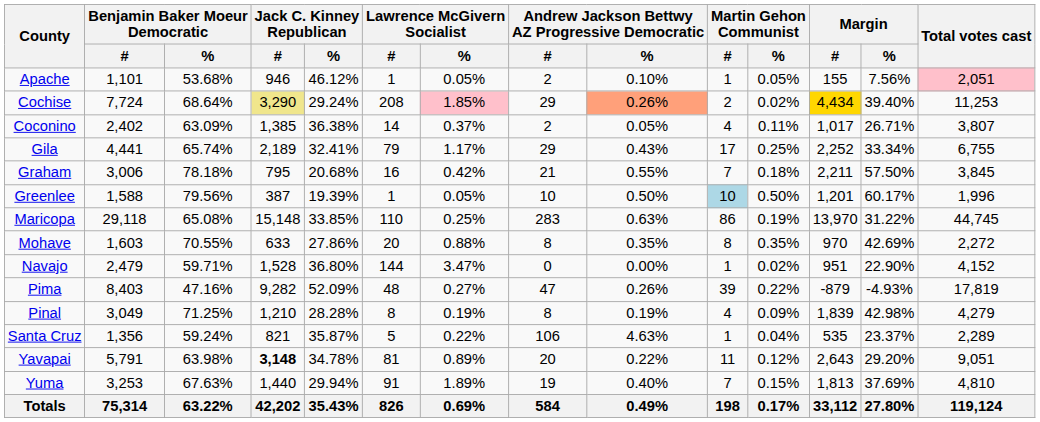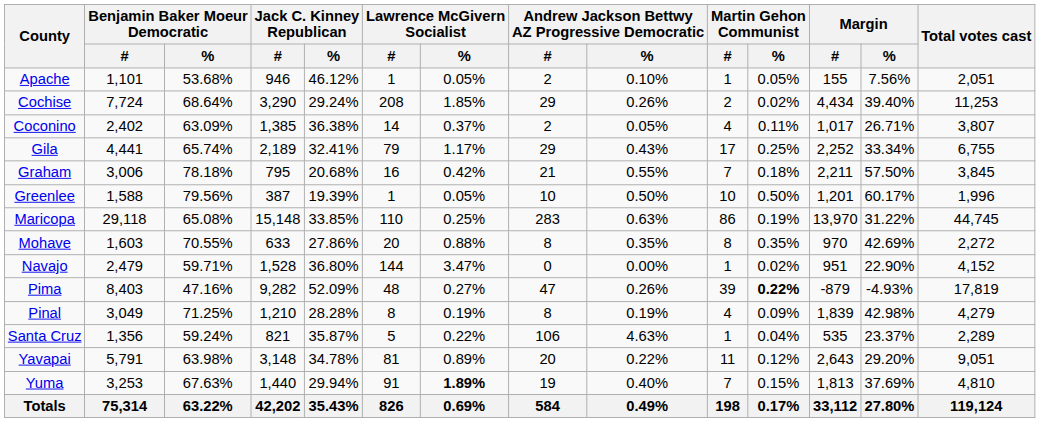Apache | Total votes cast: pink background -> no background
Cochise | Jack C. Kinney Republican / #: khaki background -> no background
Cochise | Lawrence McGivern Socialist / %: pink background -> no background
Cochise | Andrew Jackson Bettwy AZ Progressive Democratic / %: lightsalmon background -> no background
Cochise | Margin / #: gold background -> no background
Greenlee | Martin Gehon Communist / #: lightblue background -> no background
Pima | Martin Gehon Communist / %: normal -> bold
Yavapai | Jack C. Kinney Republican / #: bold -> normal
Yuma | Lawrence McGivern Socialist / %: normal -> bold
